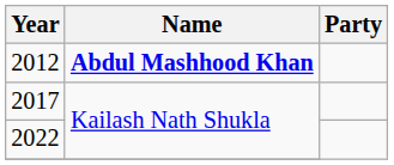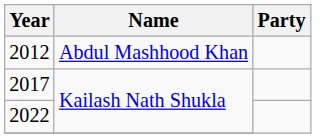2012 | Name: bold -> normal
